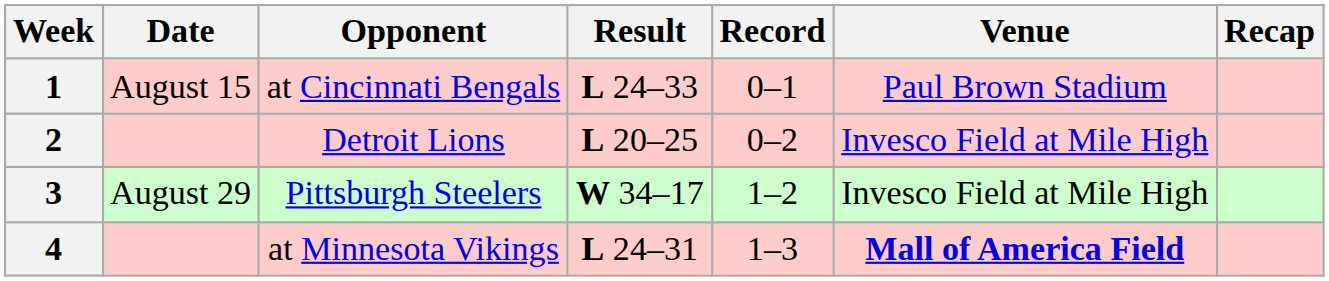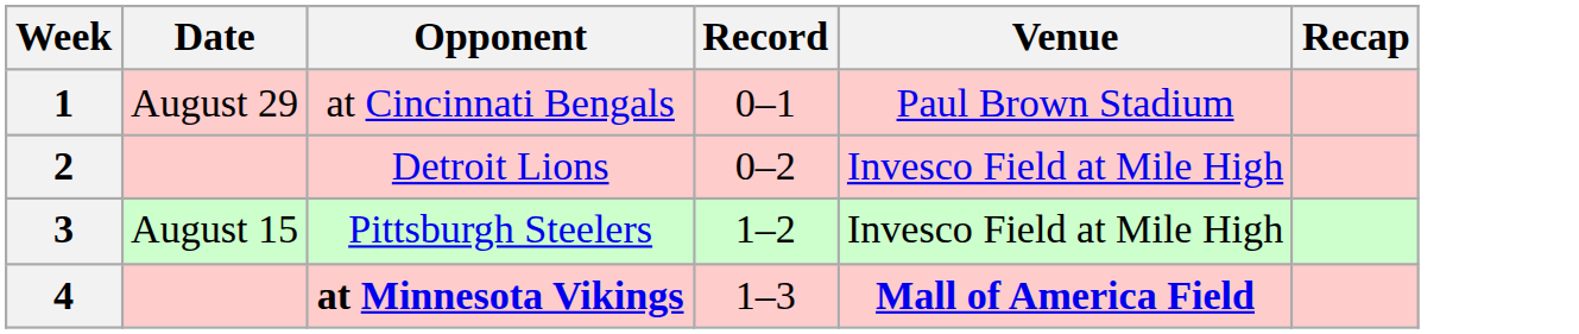- column: Result | L 24–33 | L 20–25 | W 34–17 | L 24–31
1 | Date: August 15 -> August 29
3 | Date: August 29 -> August 15
4 | Opponent: normal -> bold
